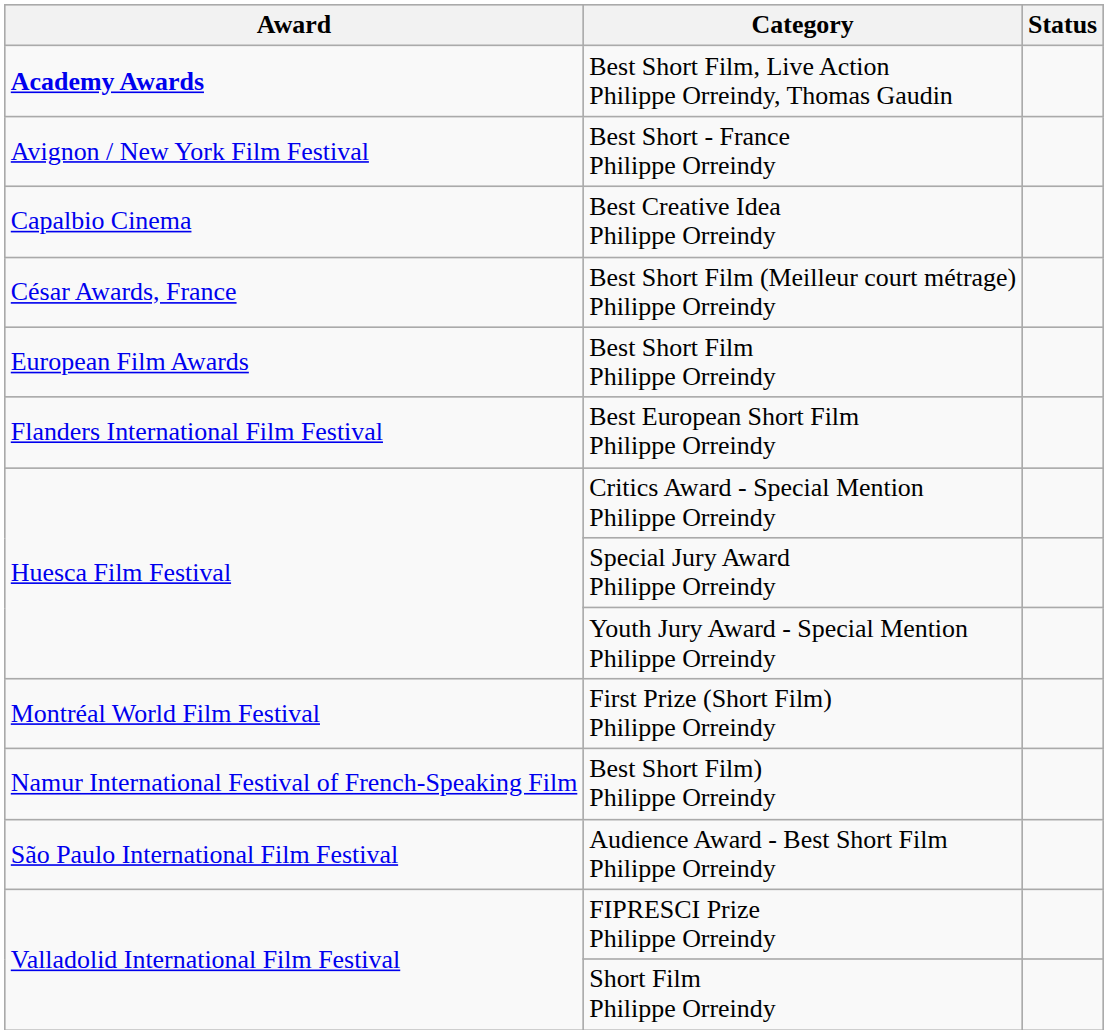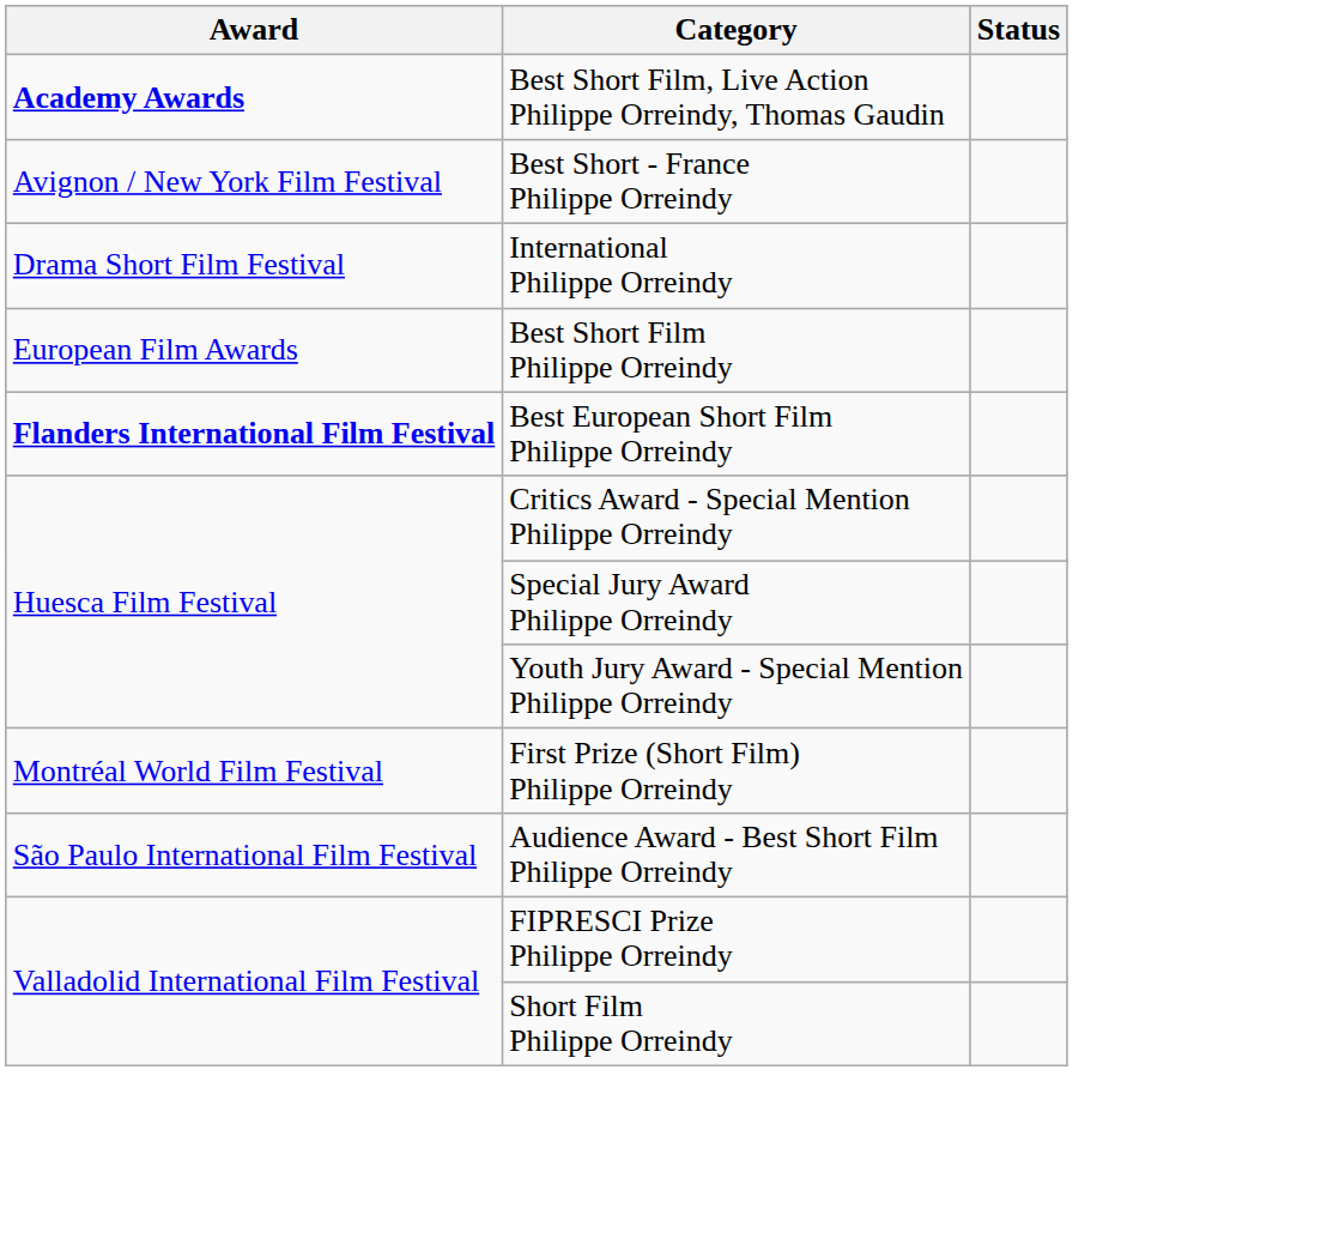- row: Capalbio Cinema | Best Creative Idea Philippe Orreindy
- row: César Awards, France | Best Short Film (Meilleur court métrage) Philippe Orreindy
+ row: Drama Short Film Festival | International Philippe Orreindy
Best European Short Film Philippe Orreindy | Award: normal -> bold
- row: Namur International Festival of French-Speaking Film | Best Short Film) Philippe Orreindy
